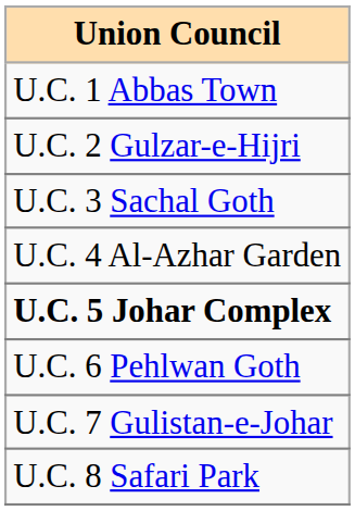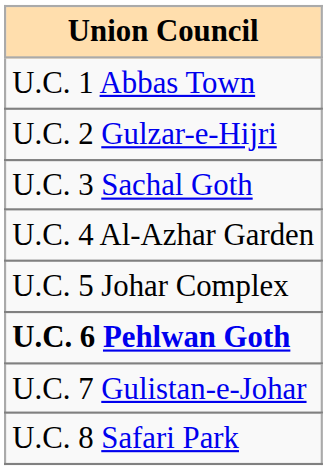row 6 | column 1: bold -> normal
row 7 | column 1: normal -> bold
